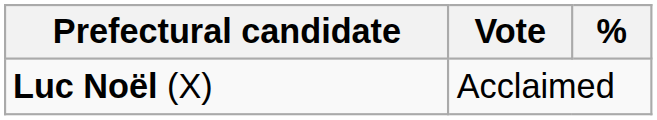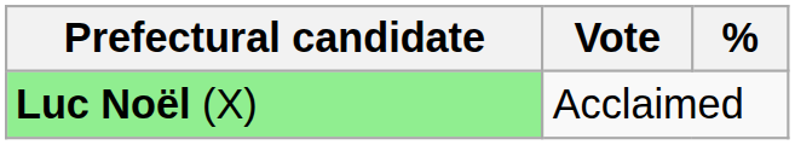Luc Noël (X) | Prefectural candidate: no background -> lightgreen background
